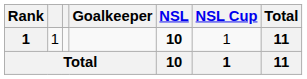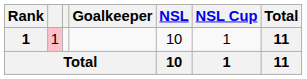row 2 | column 2: no background -> pink background
row 2 | NSL: bold -> normal
